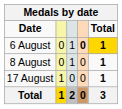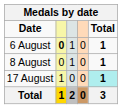6 August | column 2: normal -> bold
6 August | column 4: bold -> normal
6 August | Total: gold background -> no background
17 August | Total: no background -> paleturquoise background
